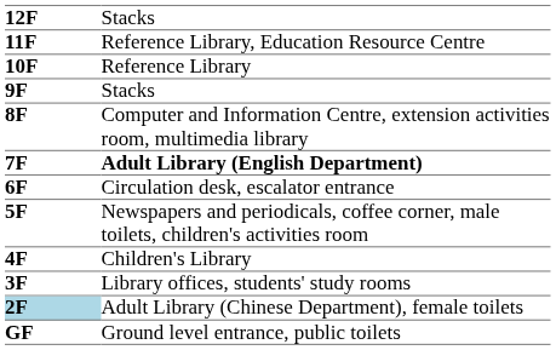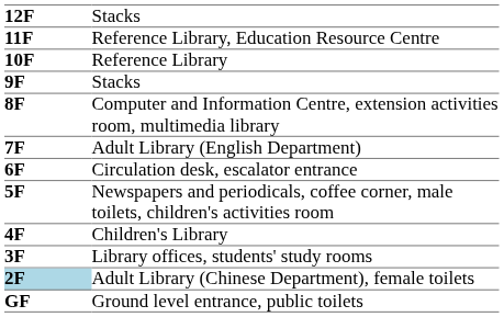row 6 | column 2: bold -> normal
